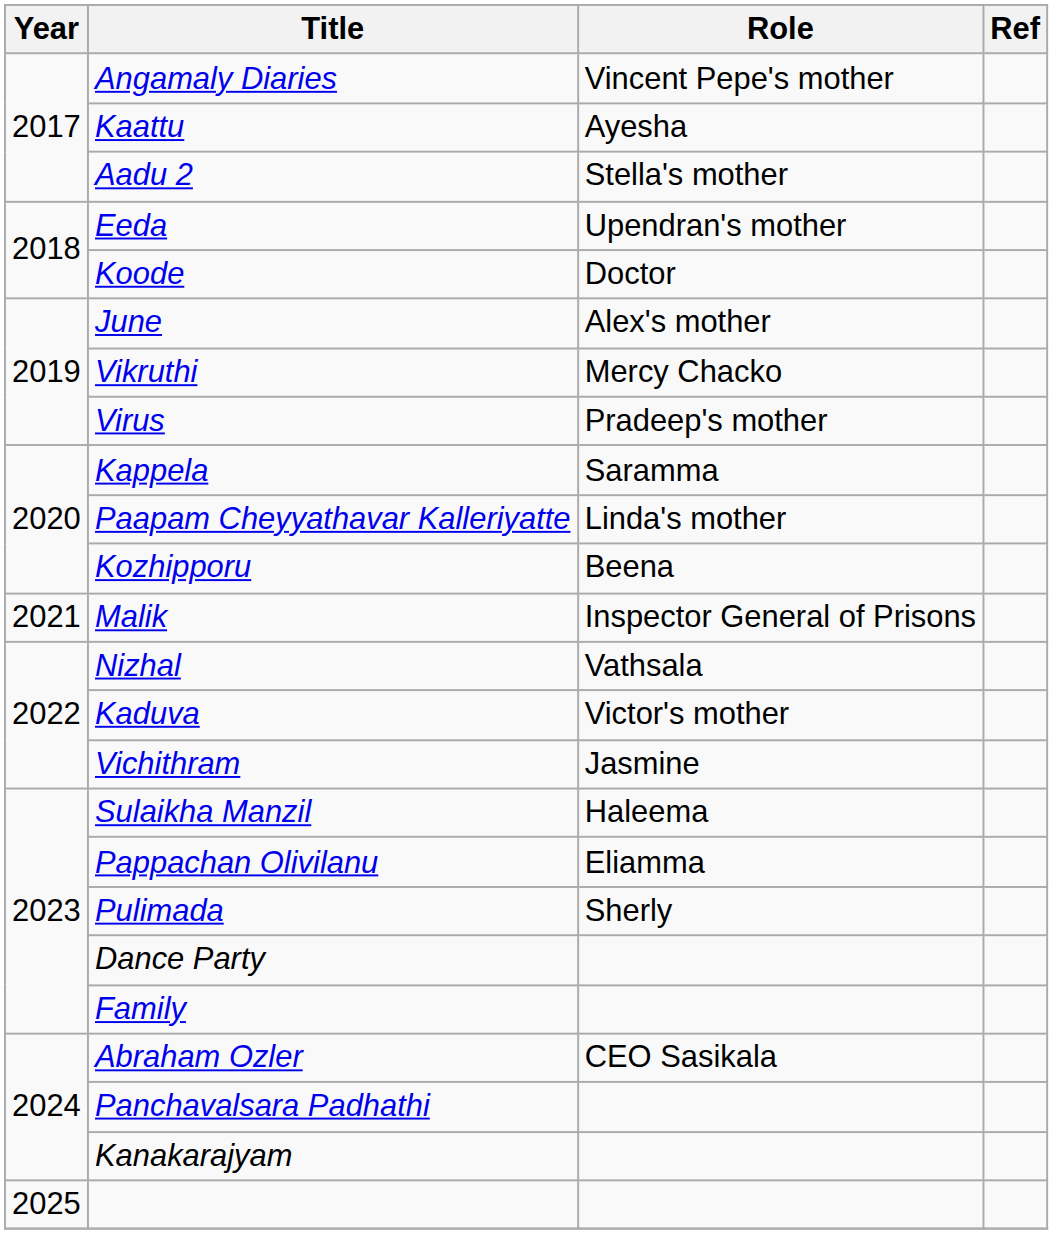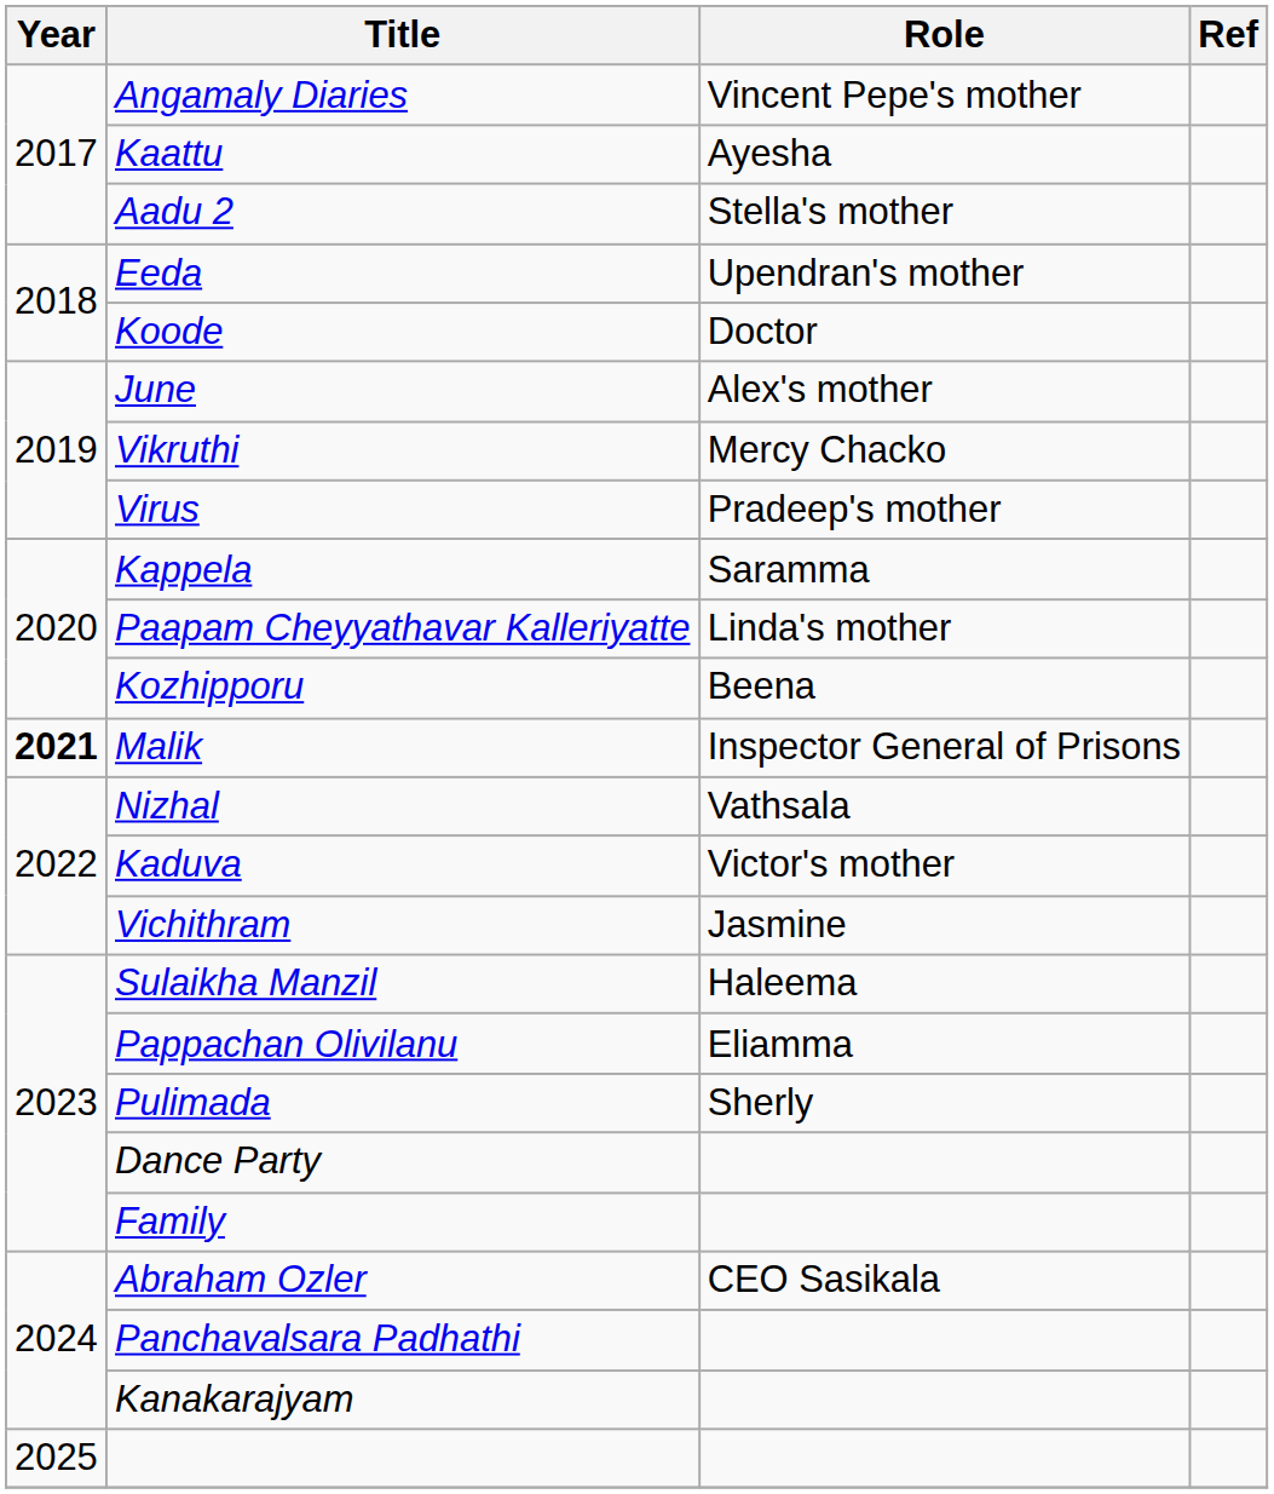Malik | Year: normal -> bold
